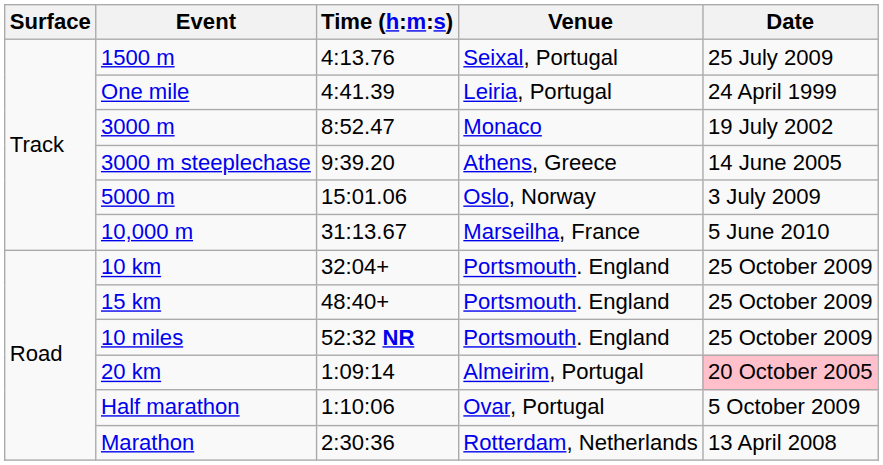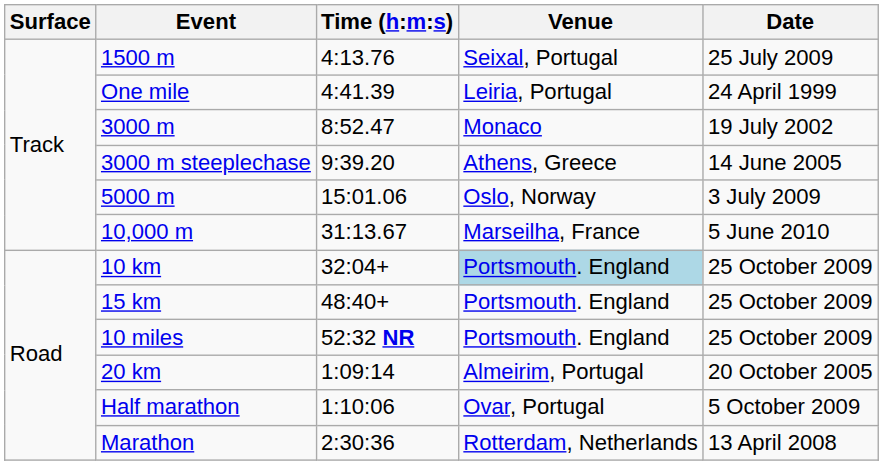10 km | Venue: no background -> lightblue background
20 km | Date: pink background -> no background
